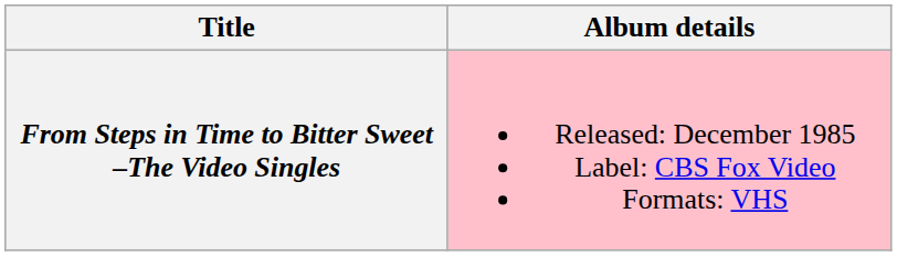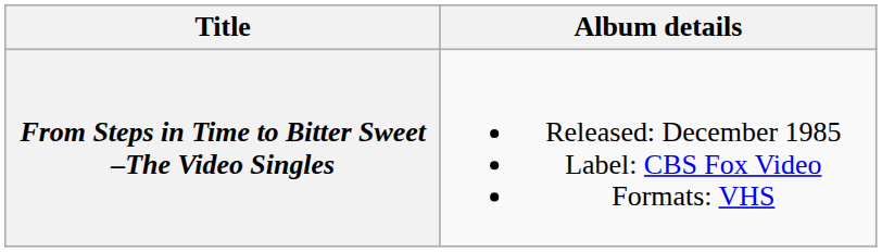From Steps in Time to Bitter Sweet –The Video Singles | Album details: pink background -> no background
